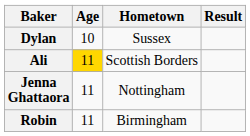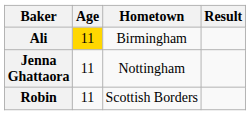- row: Dylan | 10 | Sussex
Ali | Hometown: Scottish Borders -> Birmingham
Robin | Hometown: Birmingham -> Scottish Borders
